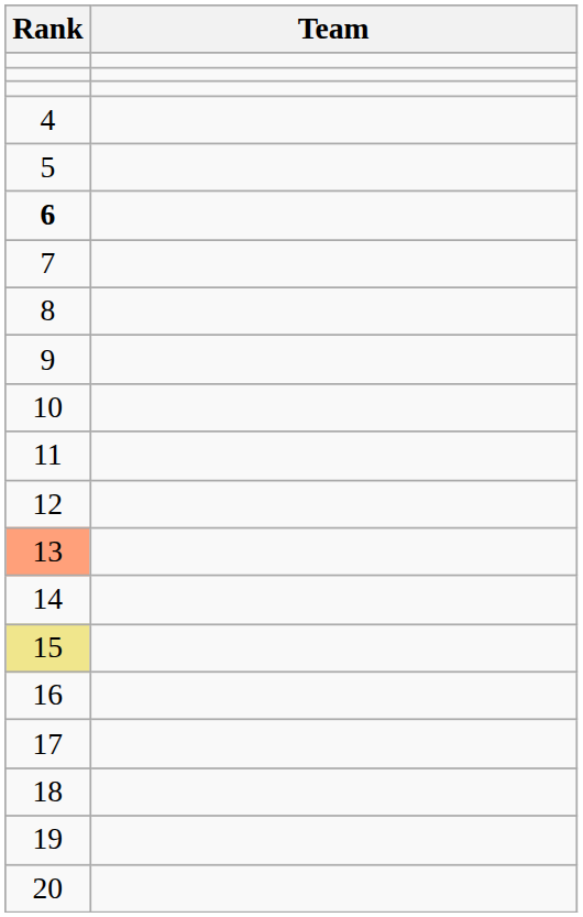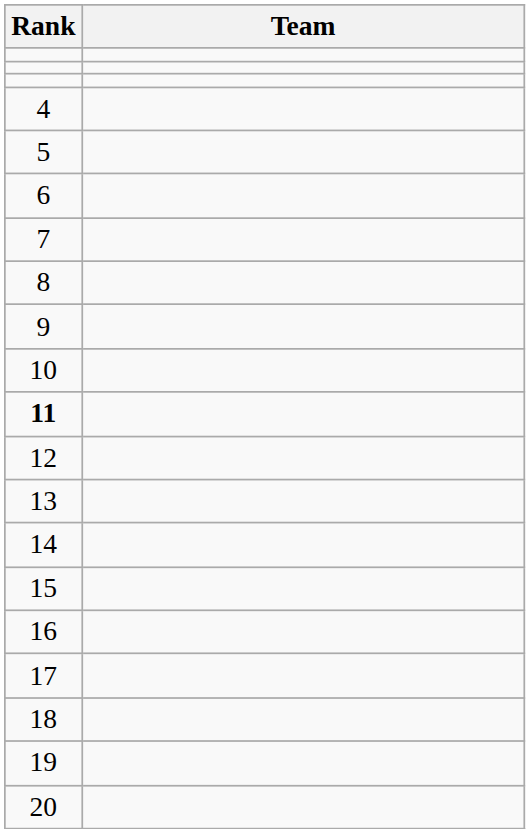row 7 | Rank: bold -> normal
row 12 | Rank: normal -> bold
row 14 | Rank: lightsalmon background -> no background
row 16 | Rank: khaki background -> no background
